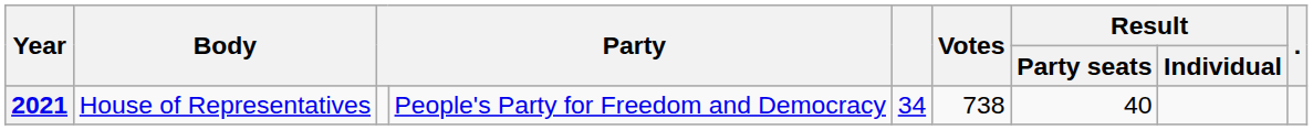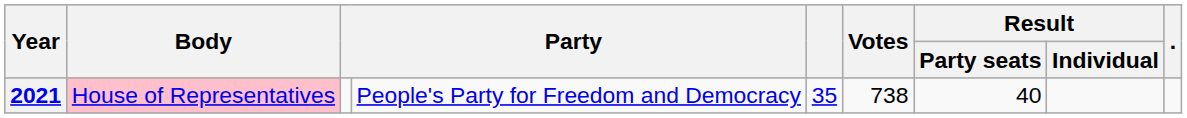2021 | Body: no background -> pink background
2021 | column 5: 34 -> 35
